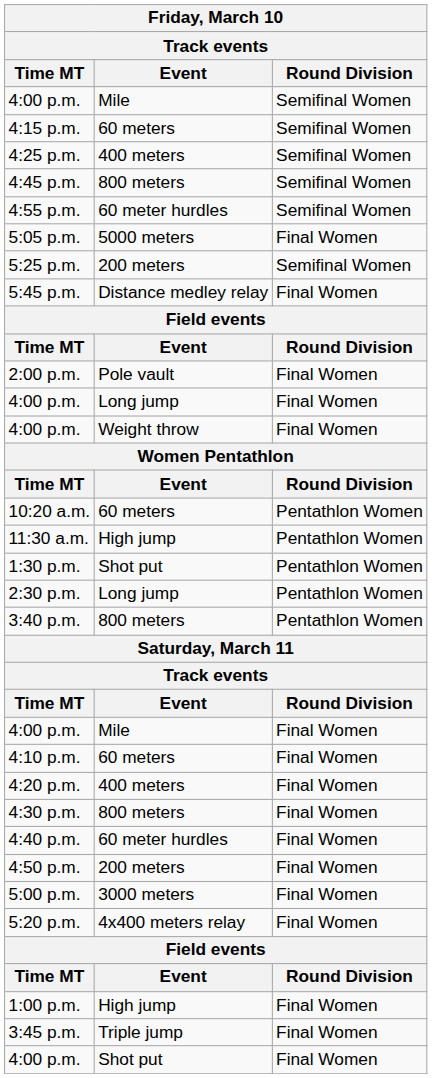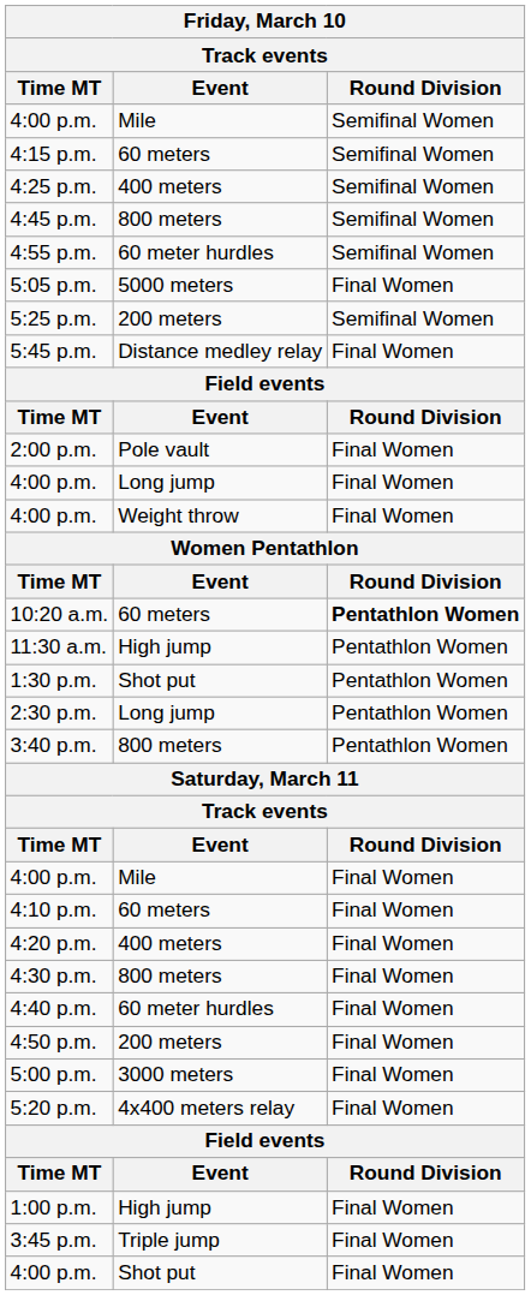10:20 a.m. | Round Division: normal -> bold
